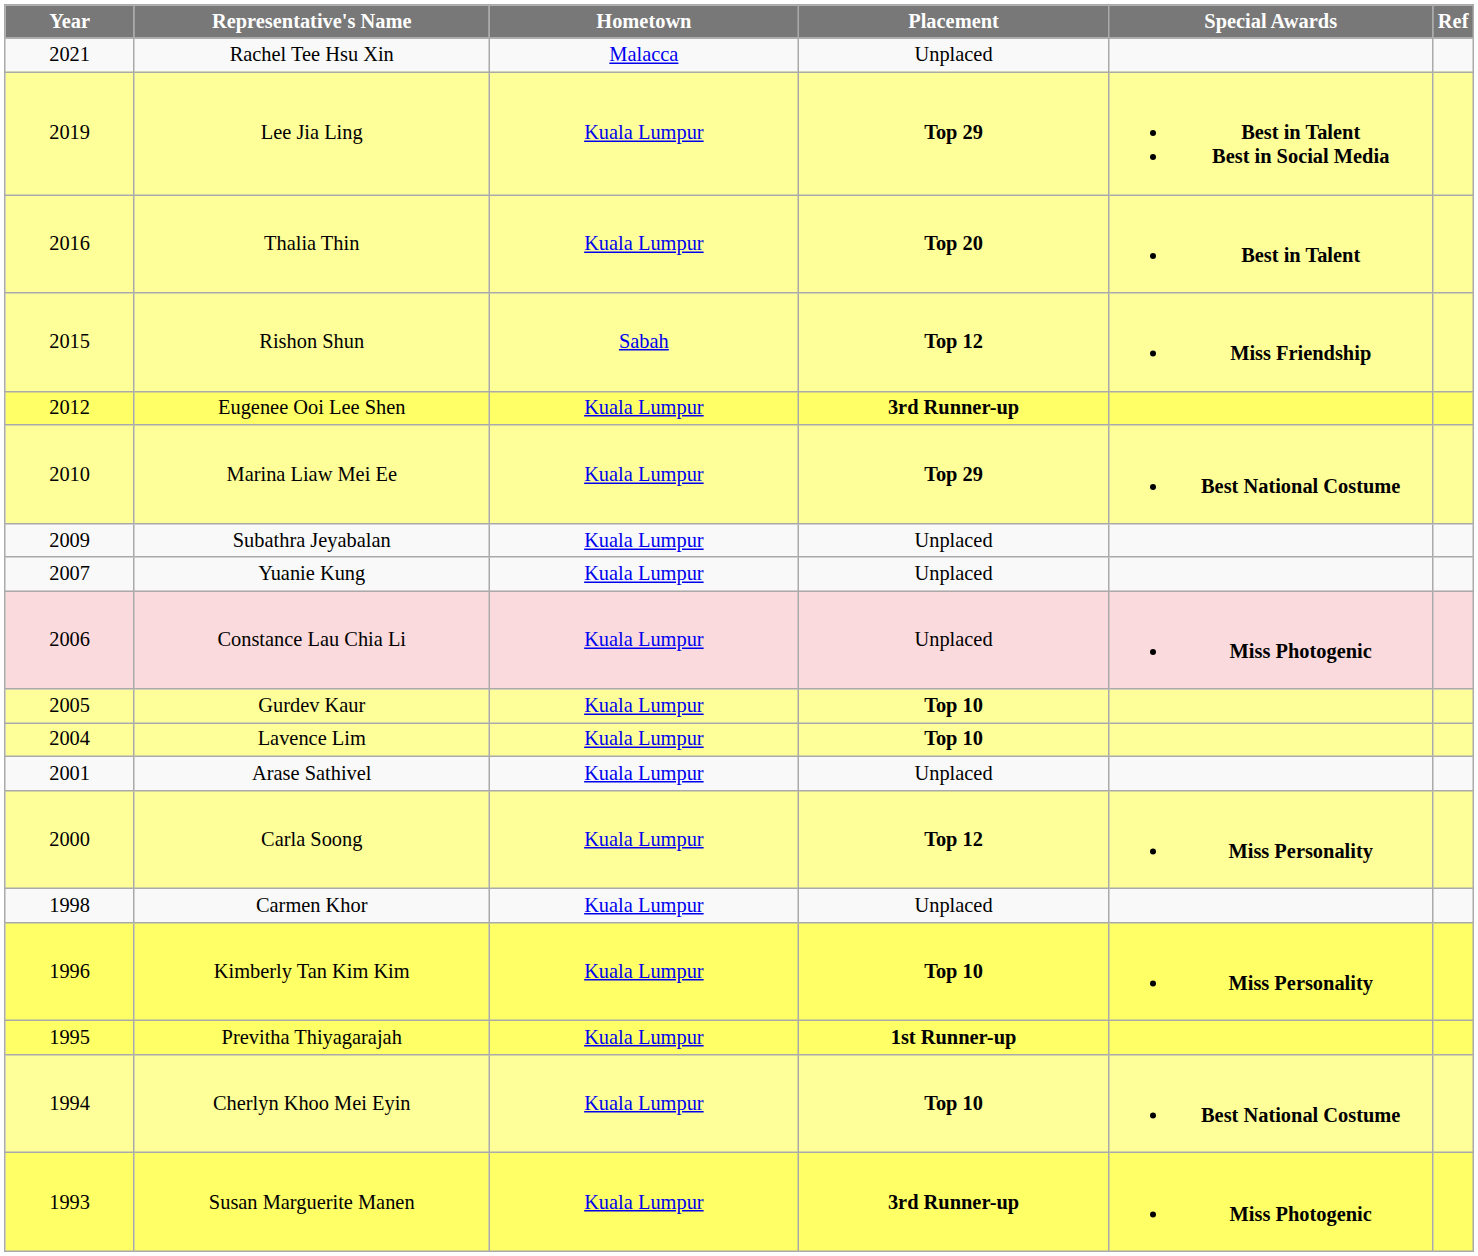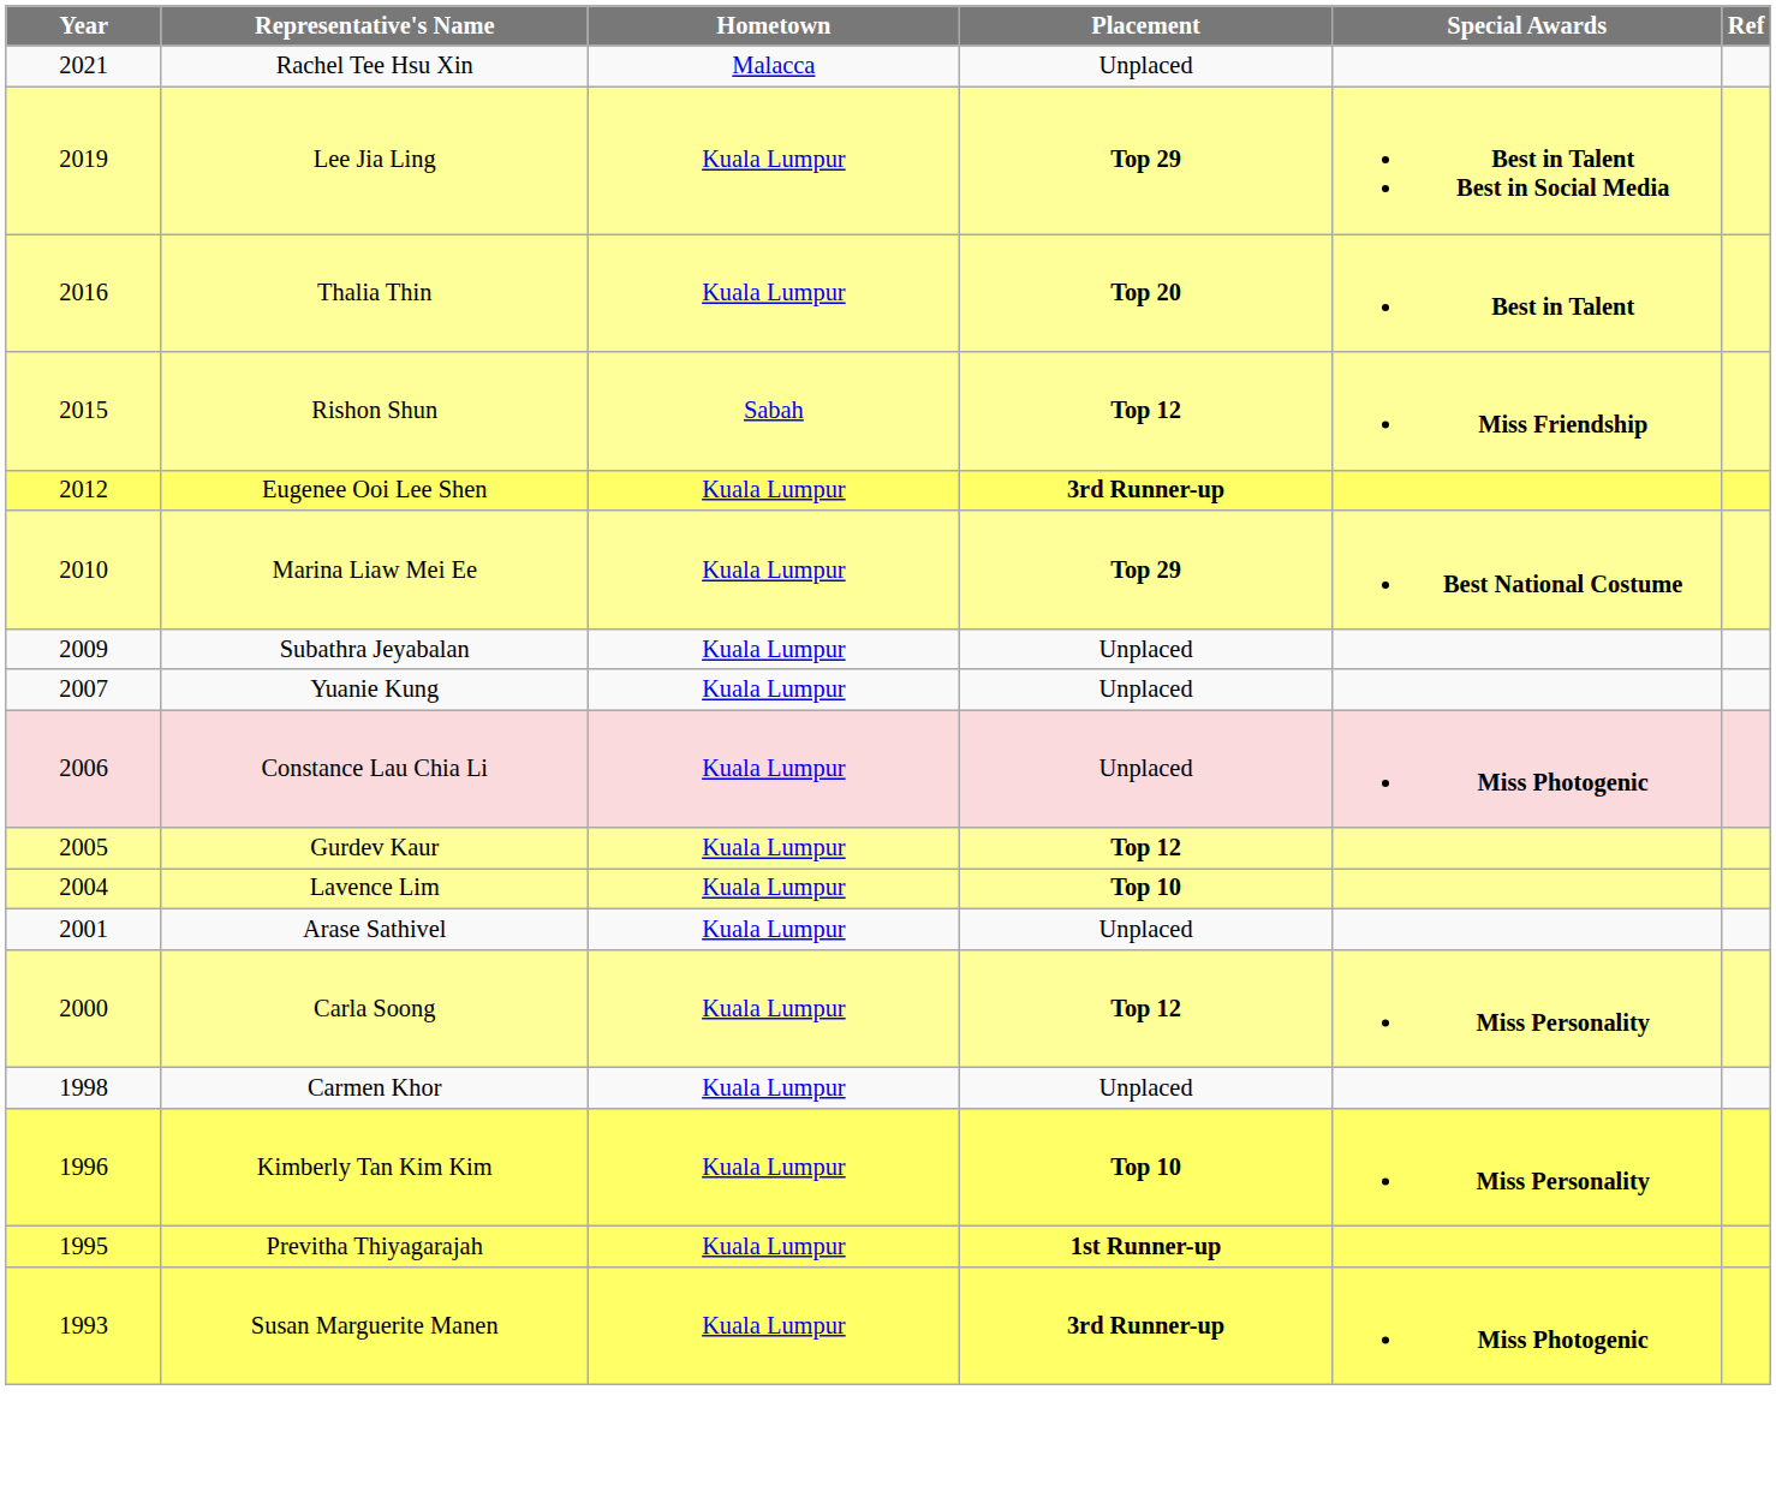Gurdev Kaur | Placement: Top 10 -> Top 12
- row: 1994 | Cherlyn Khoo Mei Eyin | Kuala Lumpur | Top 10 | Best National Costume
